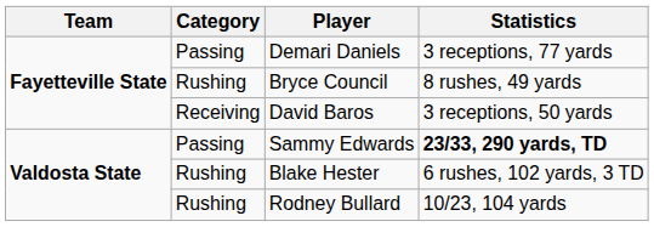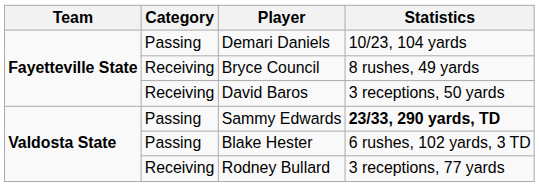Demari Daniels | Statistics: 3 receptions, 77 yards -> 10/23, 104 yards
Bryce Council | Category: Rushing -> Receiving
Blake Hester | Category: Rushing -> Passing
Rodney Bullard | Category: Rushing -> Receiving
Rodney Bullard | Statistics: 10/23, 104 yards -> 3 receptions, 77 yards
